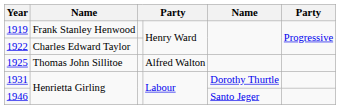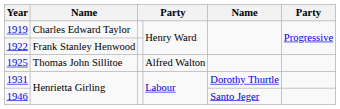1919 | column 2: Frank Stanley Henwood -> Charles Edward Taylor
1922 | column 2: Charles Edward Taylor -> Frank Stanley Henwood
